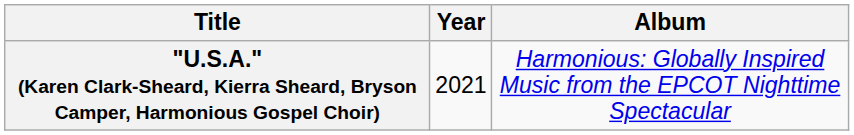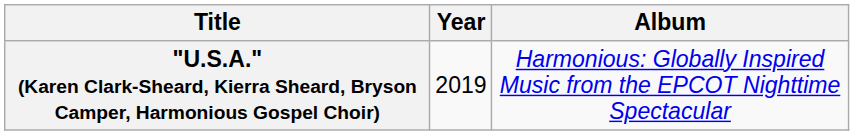row 2 | Year: 2021 -> 2019
